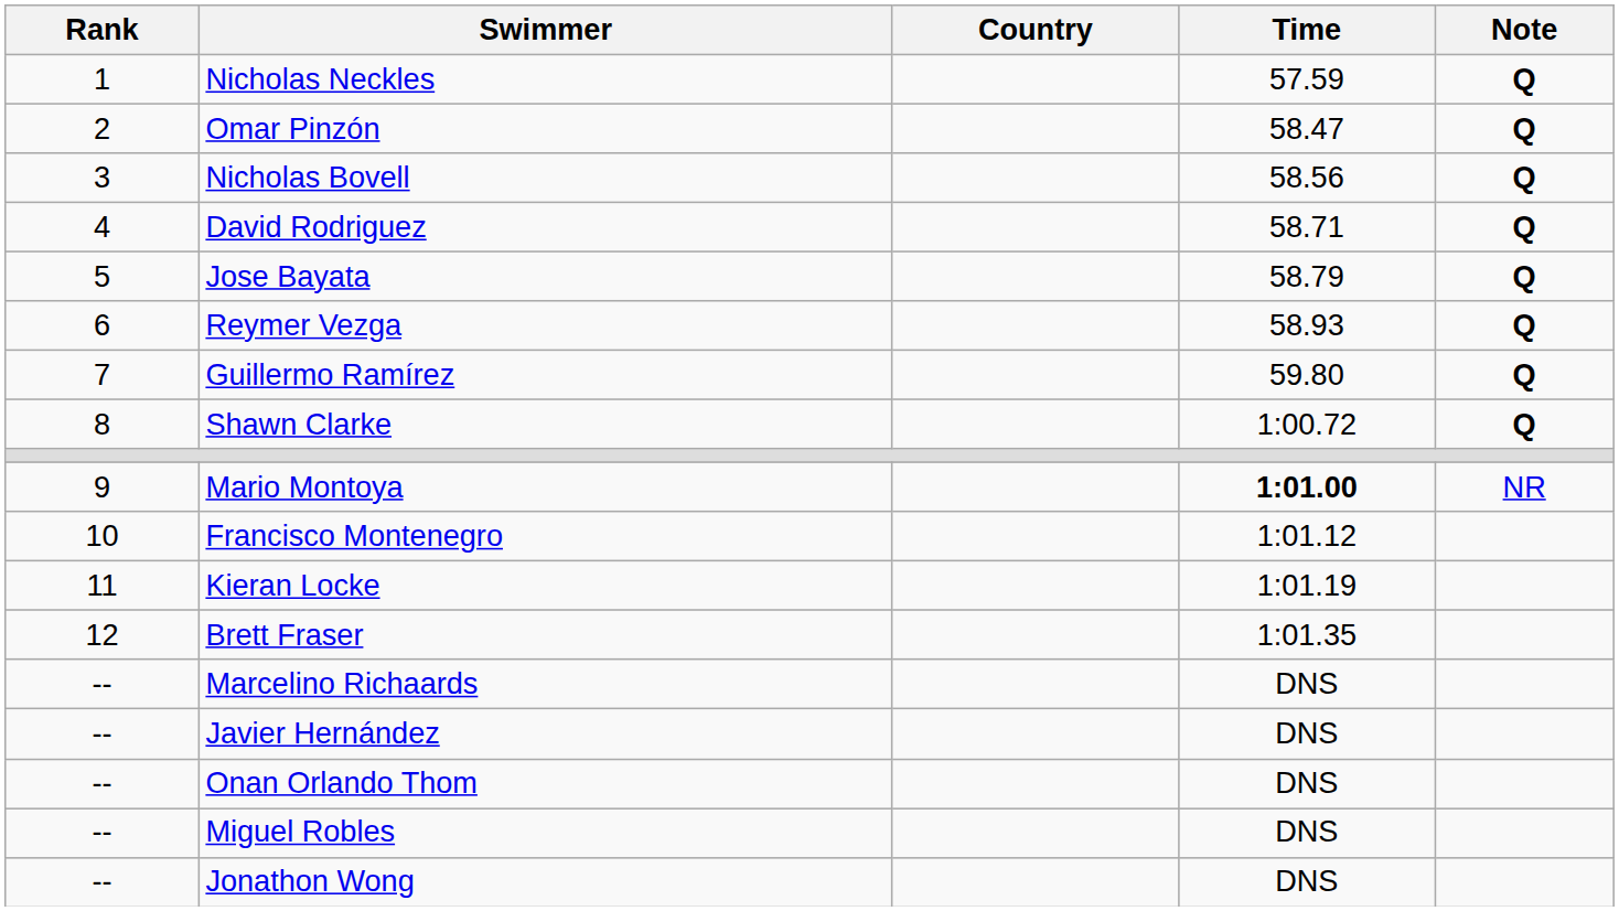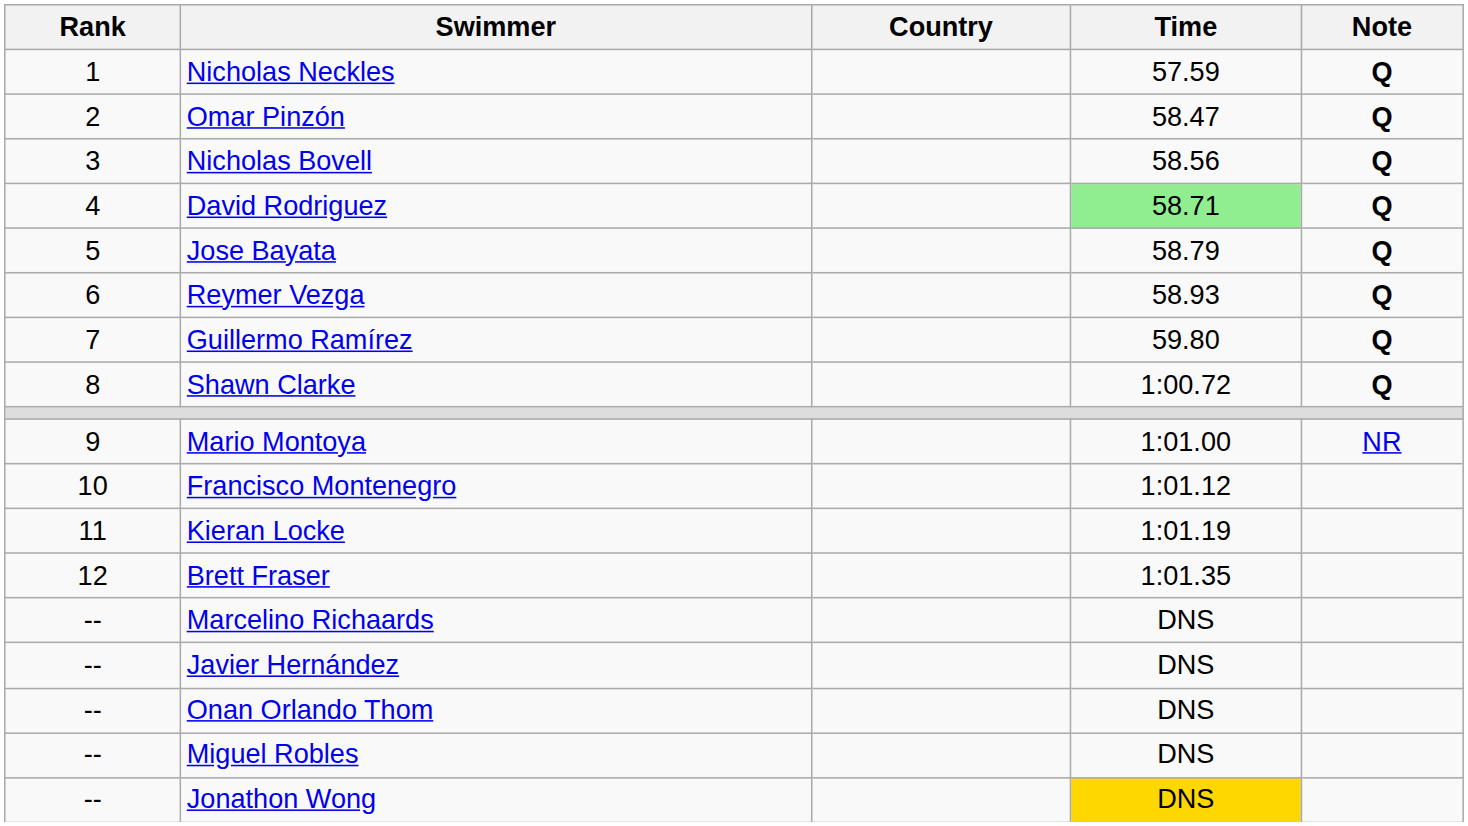David Rodriguez | Time: no background -> lightgreen background
Mario Montoya | Time: bold -> normal
Jonathon Wong | Time: no background -> gold background
